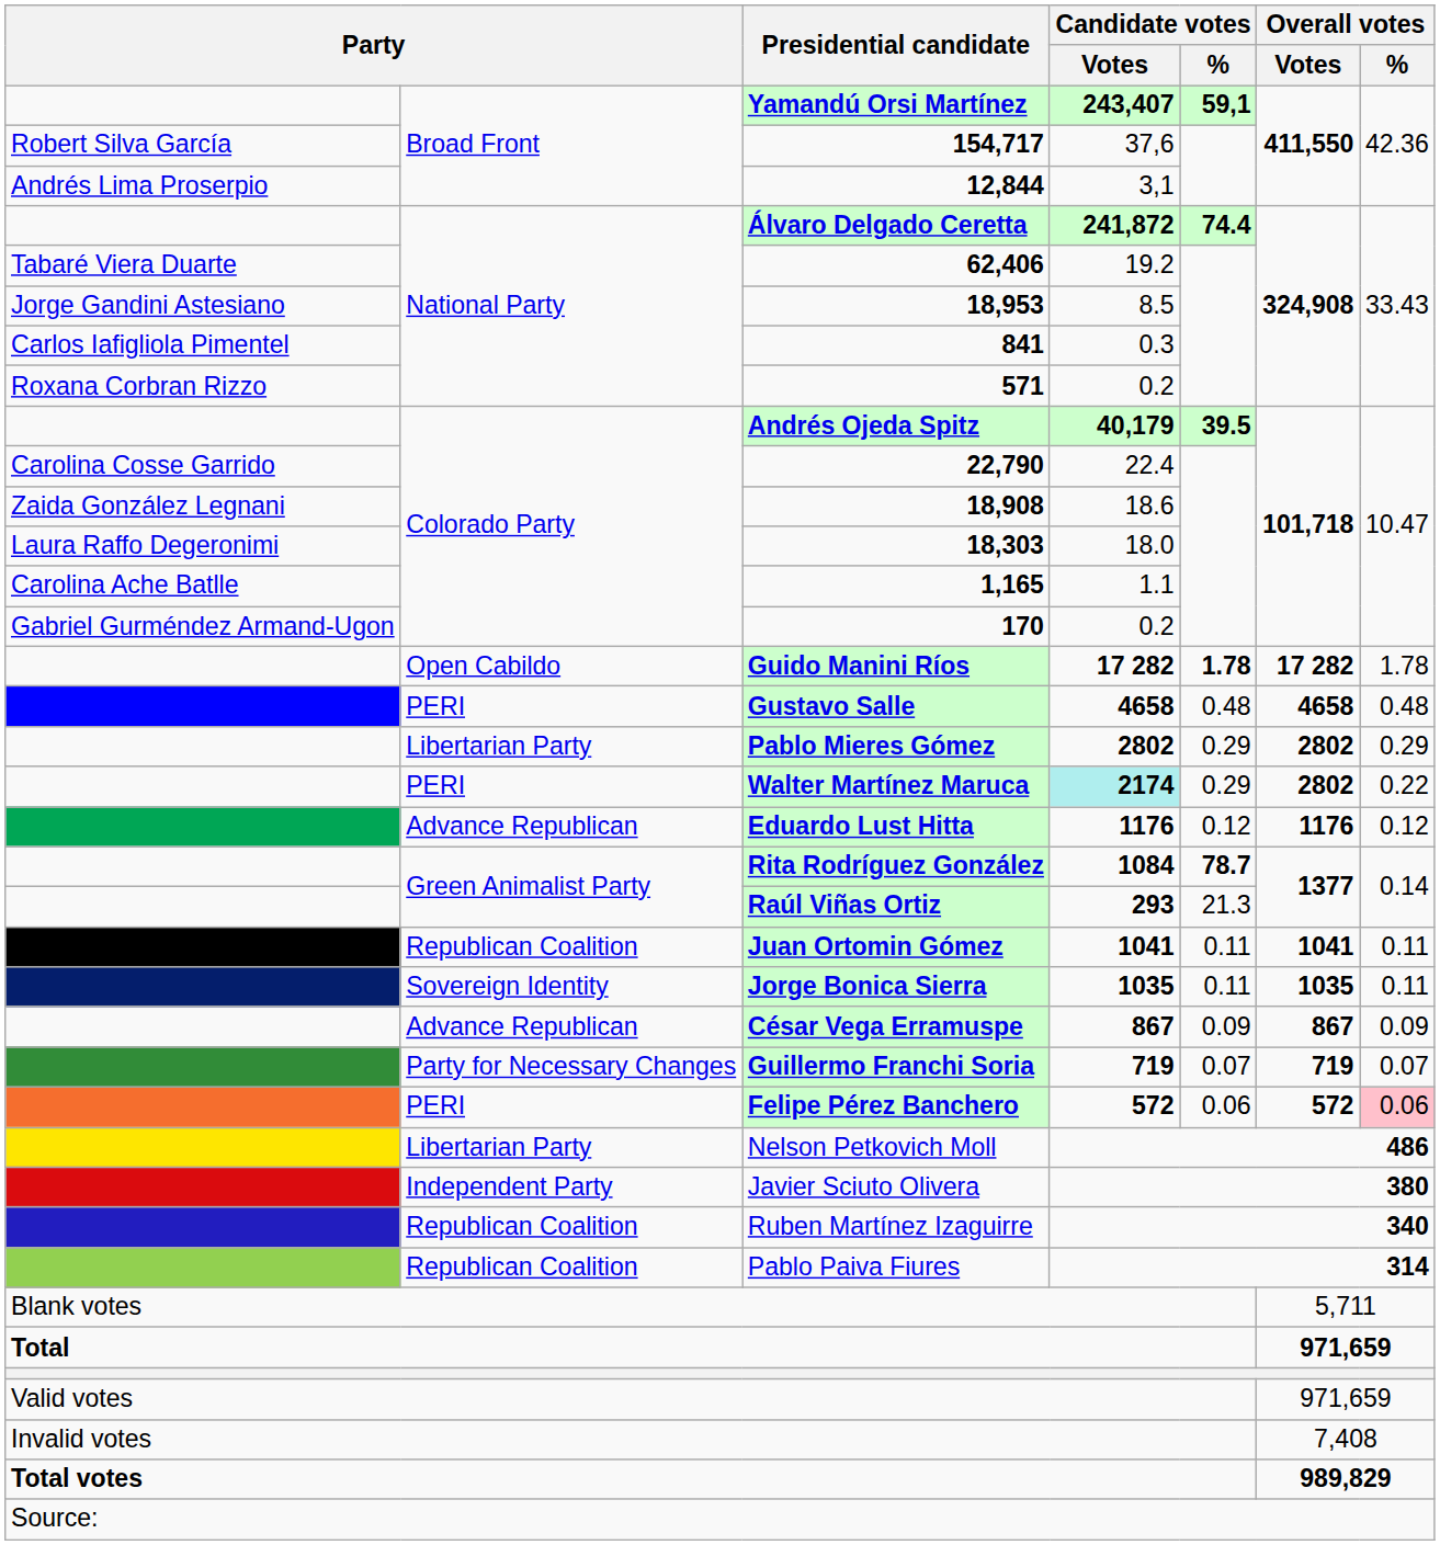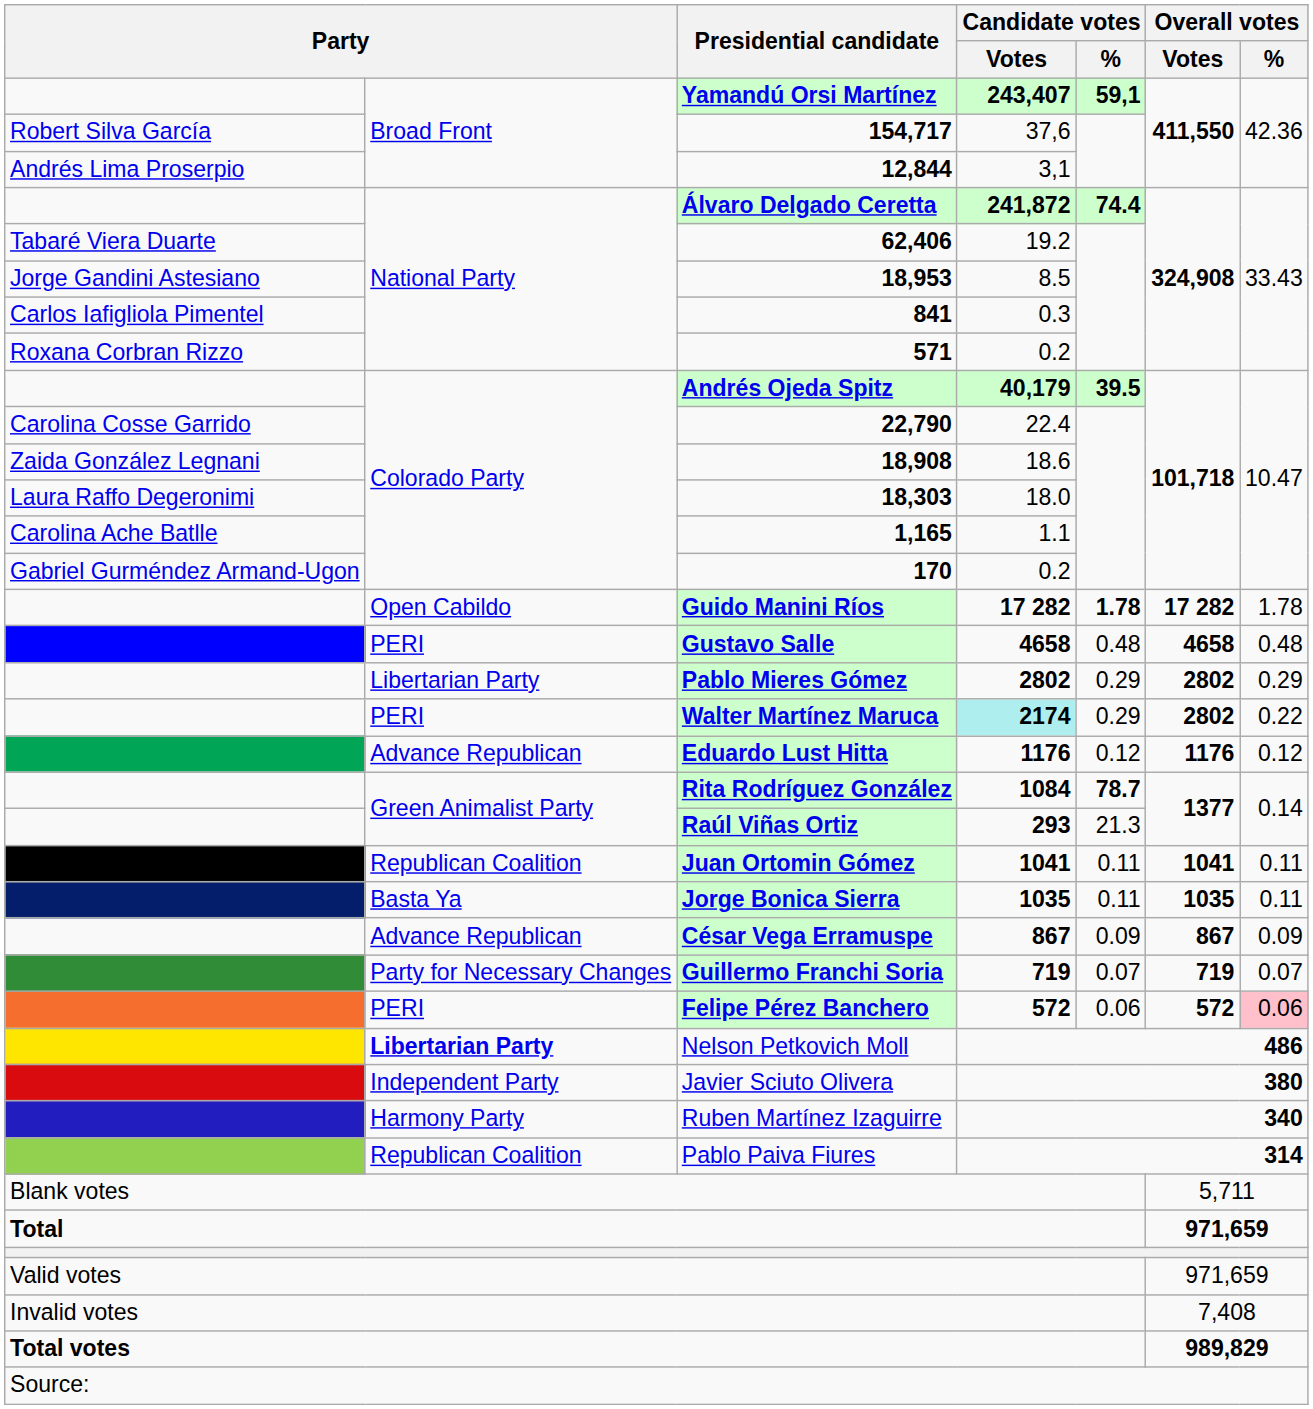Jorge Bonica Sierra | column 2: Sovereign Identity -> Basta Ya
Nelson Petkovich Moll | column 2: normal -> bold
Ruben Martínez Izaguirre | column 2: Republican Coalition -> Harmony Party
